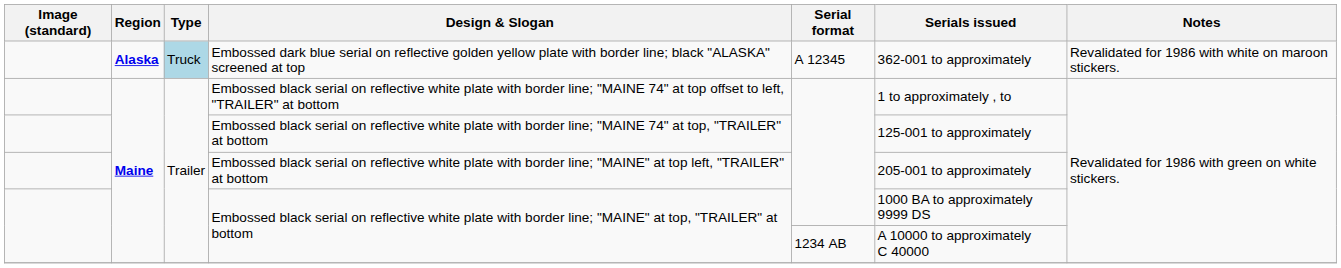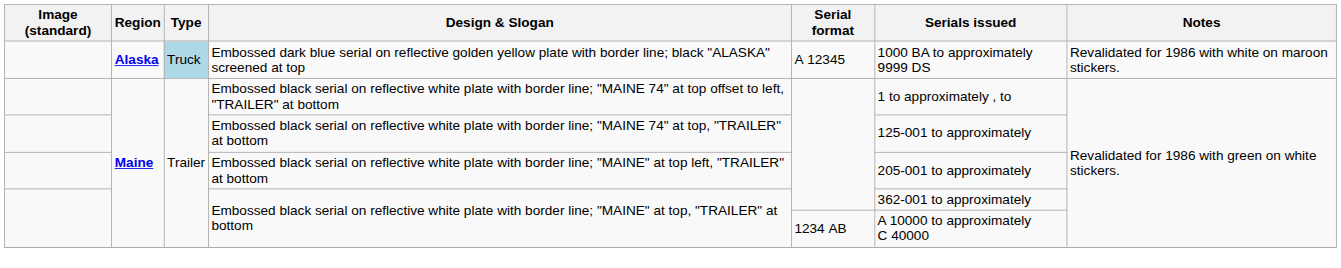row 2 | Serials issued: 362-001 to approximately -> 1000 BA to approximately 9999 DS
row 6 | Serials issued: 1000 BA to approximately 9999 DS -> 362-001 to approximately
